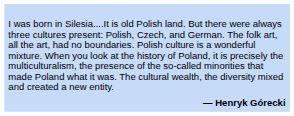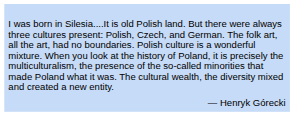row 2 | column 1: bold -> normal
